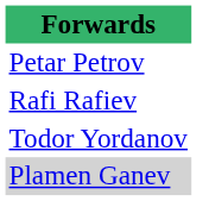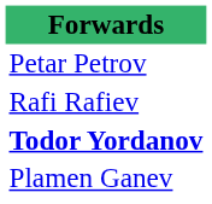Todor Yordanov | column 1: normal -> bold
Plamen Ganev | column 1: lightgrey background -> no background
